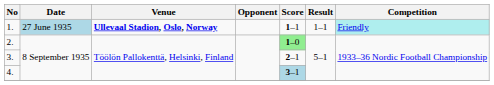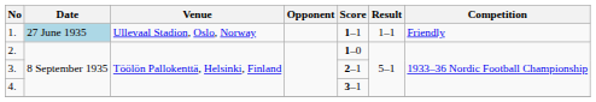1. | Venue: bold -> normal
1. | Competition: paleturquoise background -> no background
2. | Score: lightgreen background -> no background
4. | Score: lightblue background -> no background
